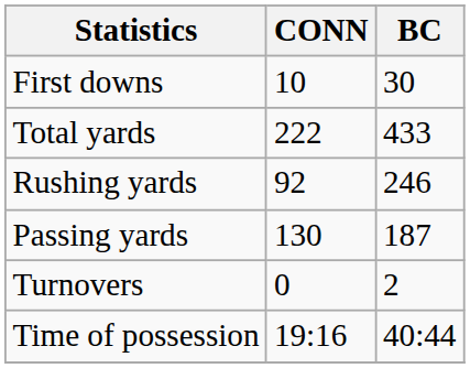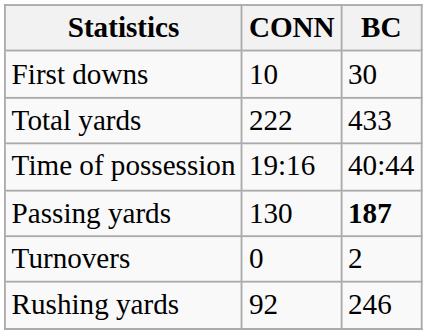rows swapped: Rushing yards <-> Time of possession
Passing yards | BC: normal -> bold
